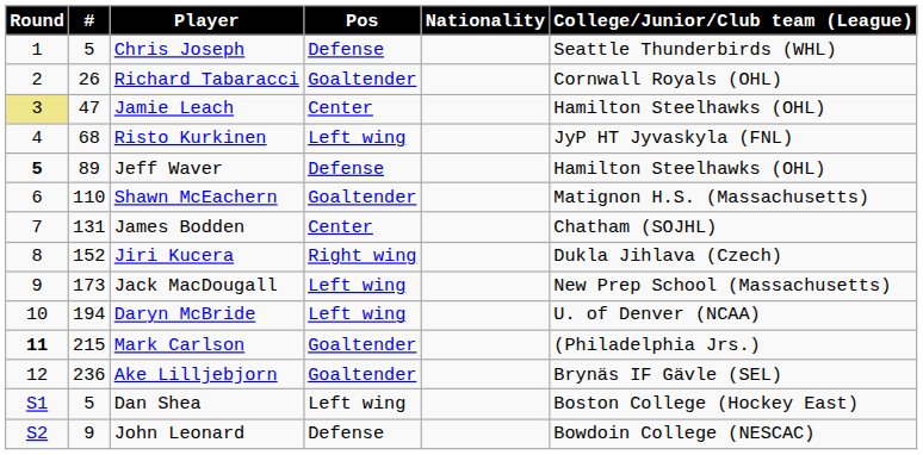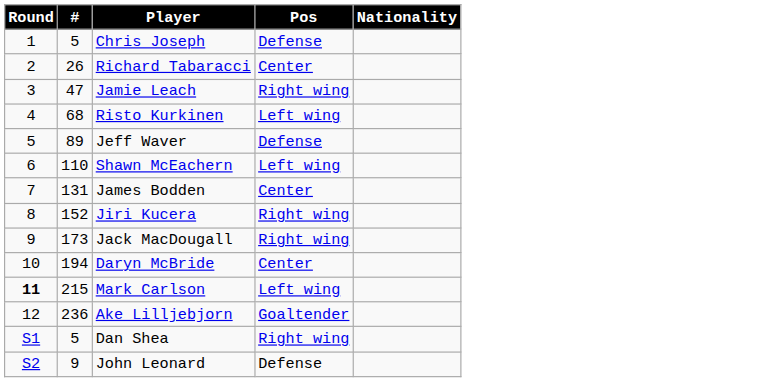- column: College/Junior/Club team (League) | Seattle Thunderbirds (WHL) | Cornwall Royals (OHL) | Hamilton Steelhawks (OHL) | JyP HT Jyvaskyla (FNL) | Hamilton Steelhawks (OHL) | Matignon H.S. (Massachusetts) | Chatham (SOJHL) | Dukla Jihlava (Czech) | New Prep School (Massachusetts) | U. of Denver (NCAA) | (Philadelphia Jrs.) | Brynäs IF Gävle (SEL) | Boston College (Hockey East) | Bowdoin College (NESCAC)
Richard Tabaracci | Pos: Goaltender -> Center
Jamie Leach | Round: khaki background -> no background
Jamie Leach | Pos: Center -> Right wing
Jeff Waver | Round: bold -> normal
Shawn McEachern | Pos: Goaltender -> Left wing
Jack MacDougall | Pos: Left wing -> Right wing
Daryn McBride | Pos: Left wing -> Center
Mark Carlson | Pos: Goaltender -> Left wing
Dan Shea | Pos: Left wing -> Right wing
